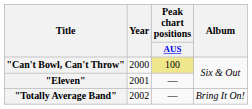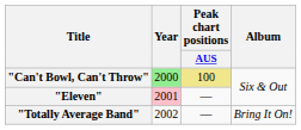"Can't Bowl, Can't Throw" | Year: no background -> lightgreen background
"Eleven" | Year: no background -> pink background
